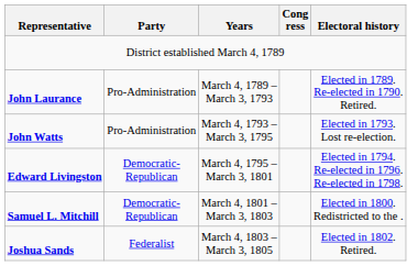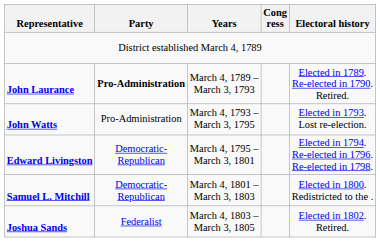John Laurance | Party: normal -> bold
